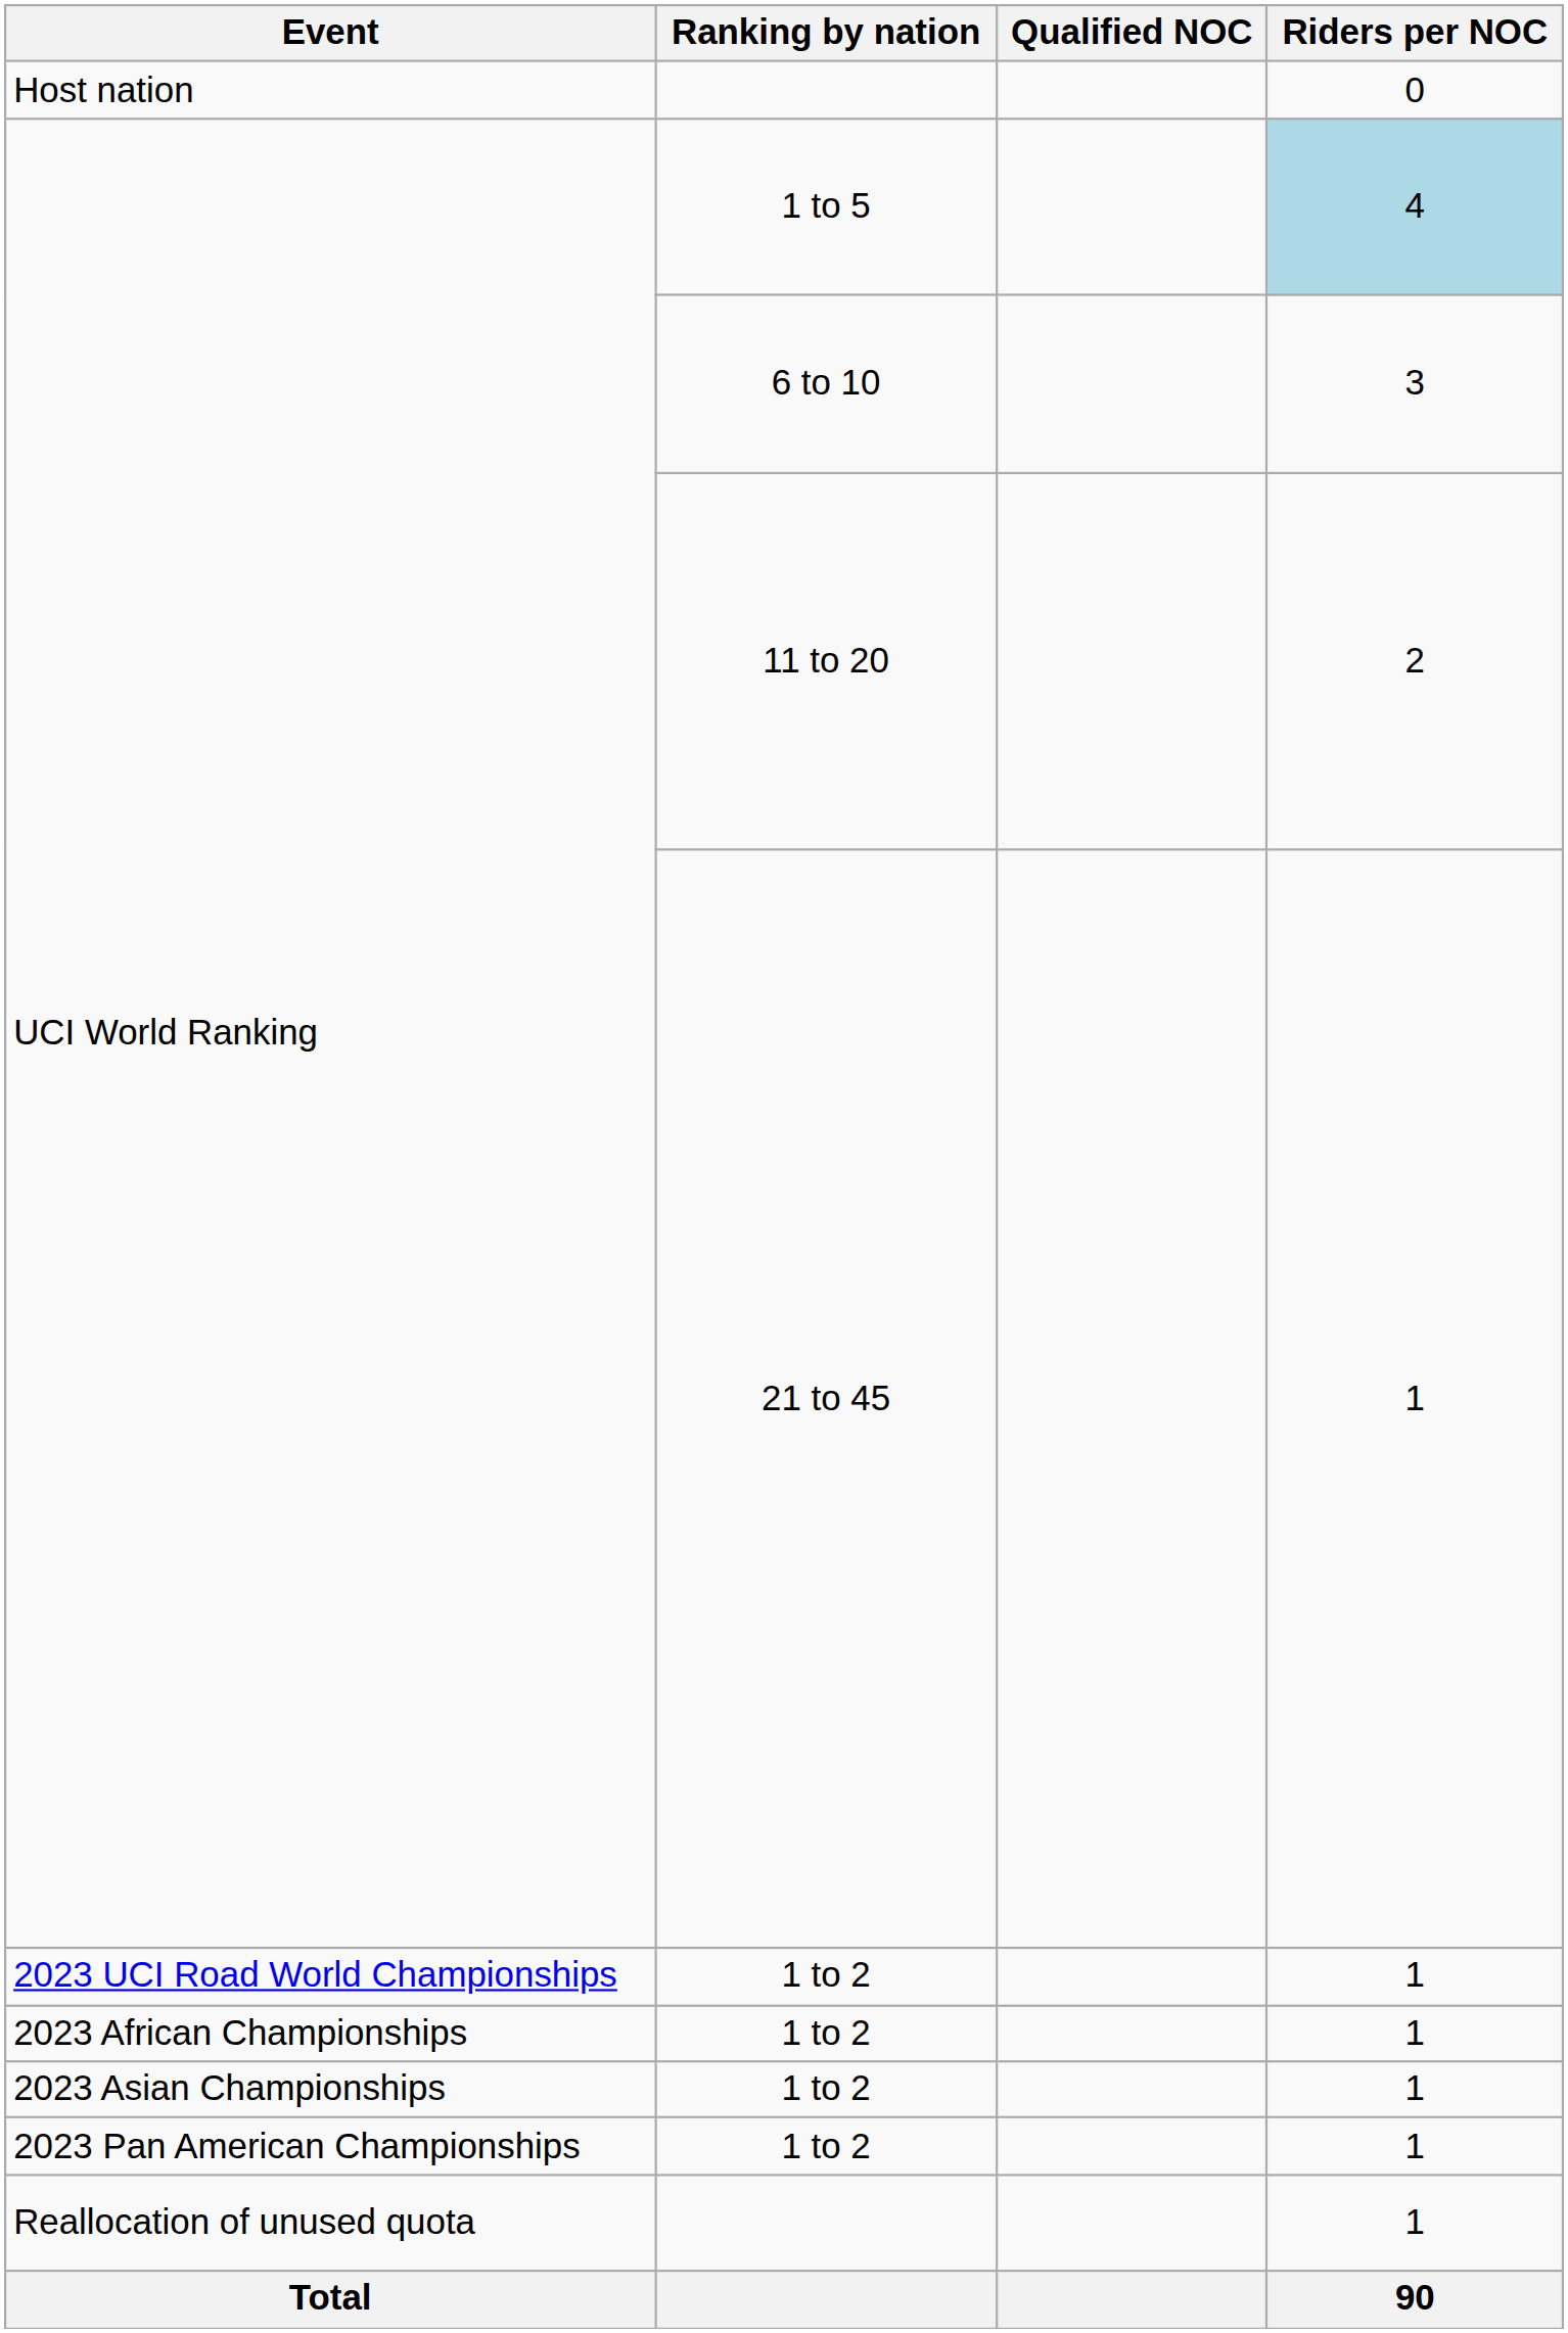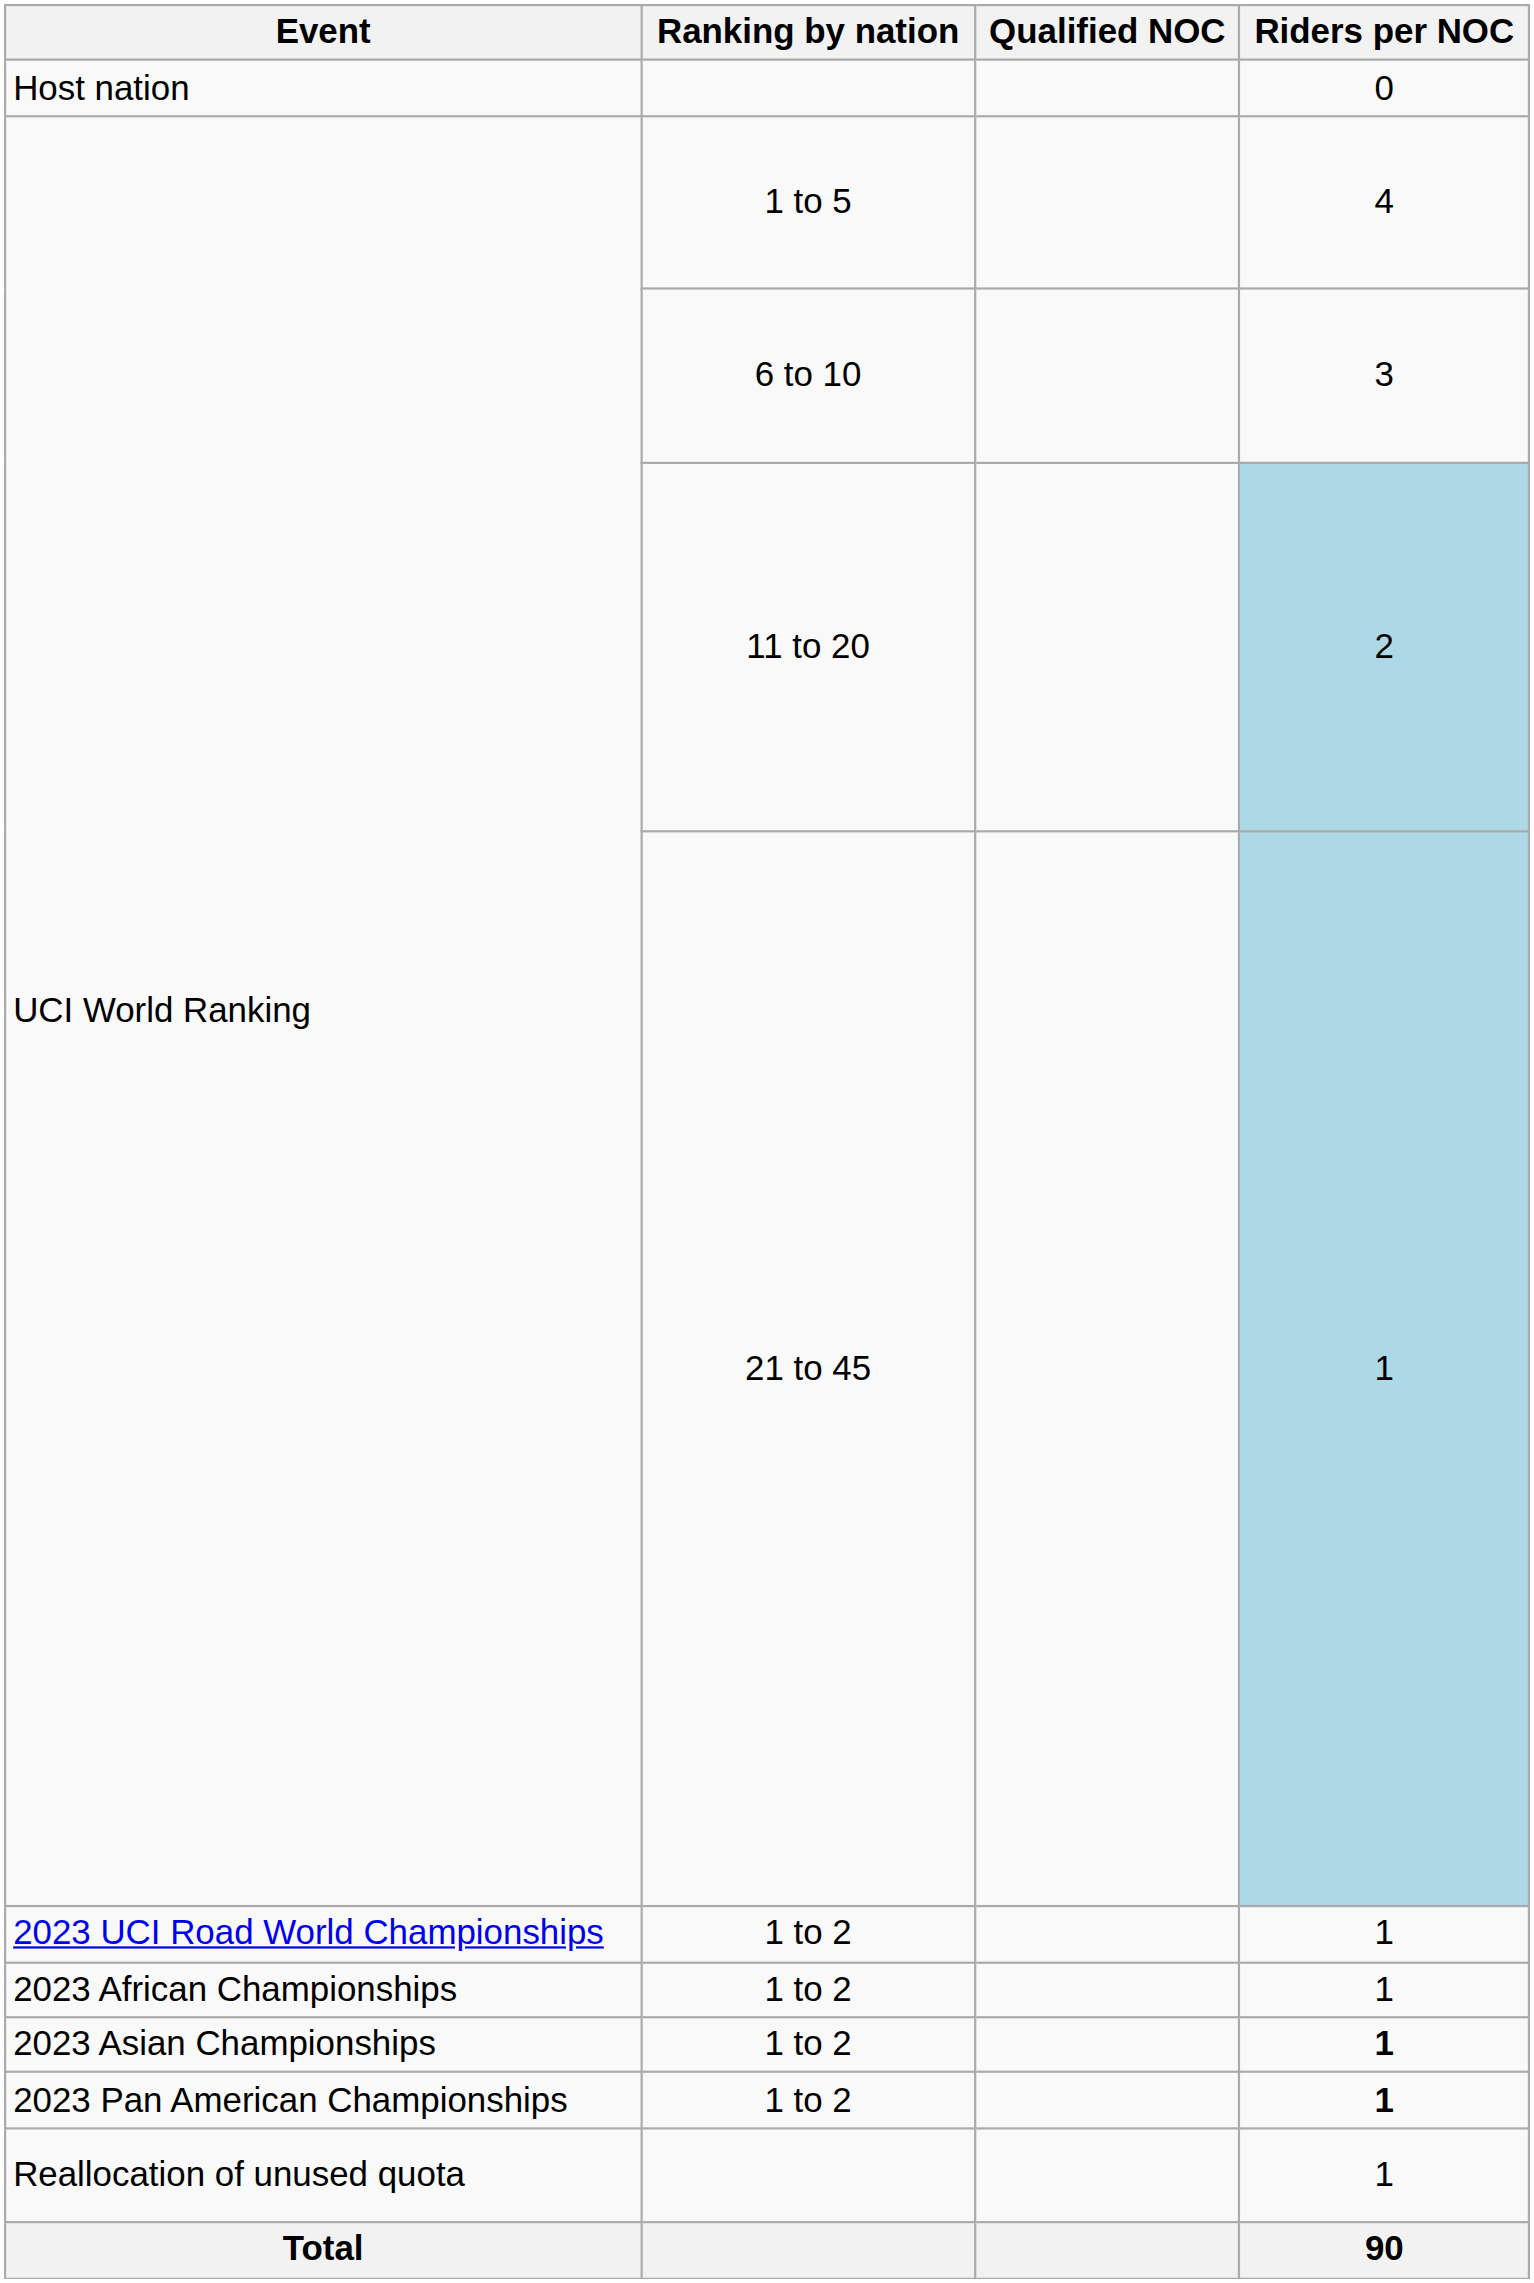UCI World Ranking / 1 to 5 | Riders per NOC: lightblue background -> no background
UCI World Ranking / 11 to 20 | Riders per NOC: no background -> lightblue background
UCI World Ranking / 21 to 45 | Riders per NOC: no background -> lightblue background
2023 Asian Championships | Riders per NOC: normal -> bold
2023 Pan American Championships | Riders per NOC: normal -> bold
